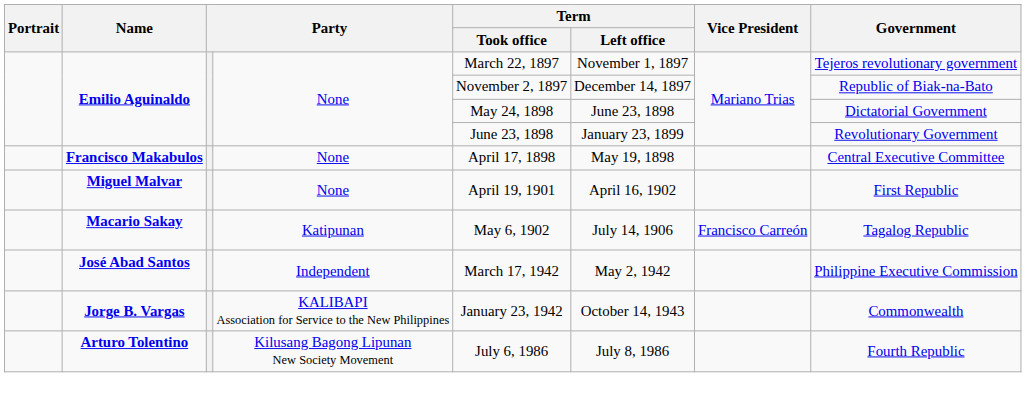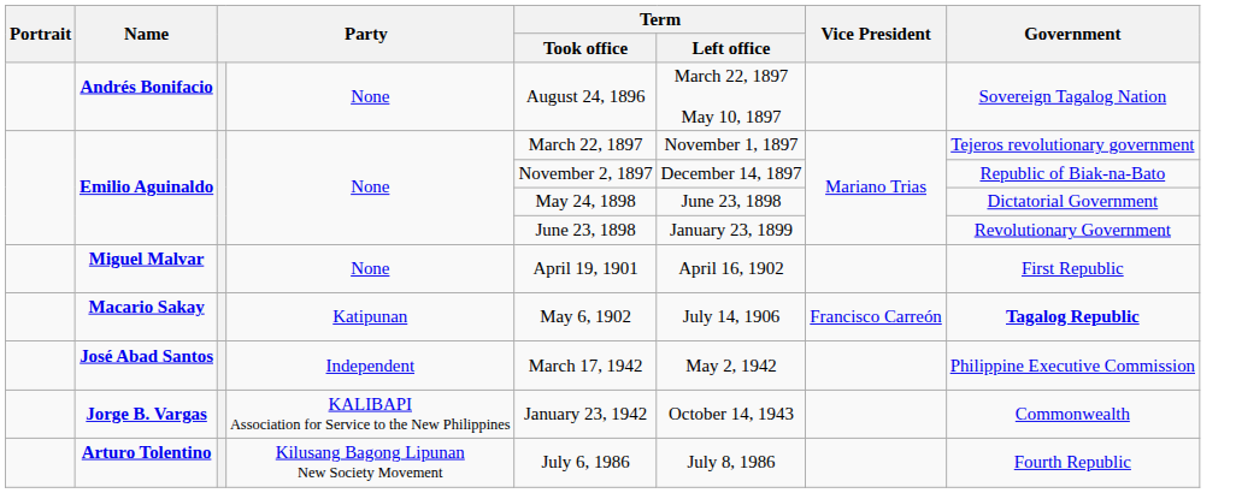+ row: Andrés Bonifacio | None | August 24, 1896 | March 22, 1897 May 10, 1897 | Sovereign Tagalog Nation
- row: Francisco Makabulos | None | April 17, 1898 | May 19, 1898 | Central Executive Committee
Macario Sakay | Government: normal -> bold
